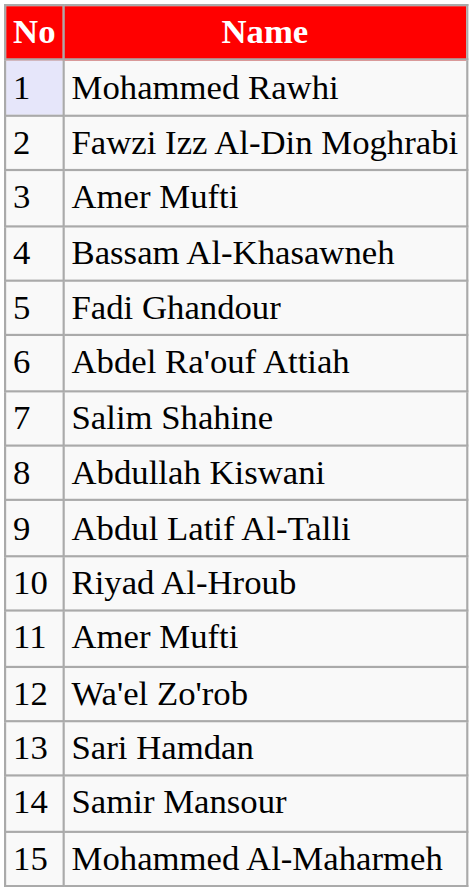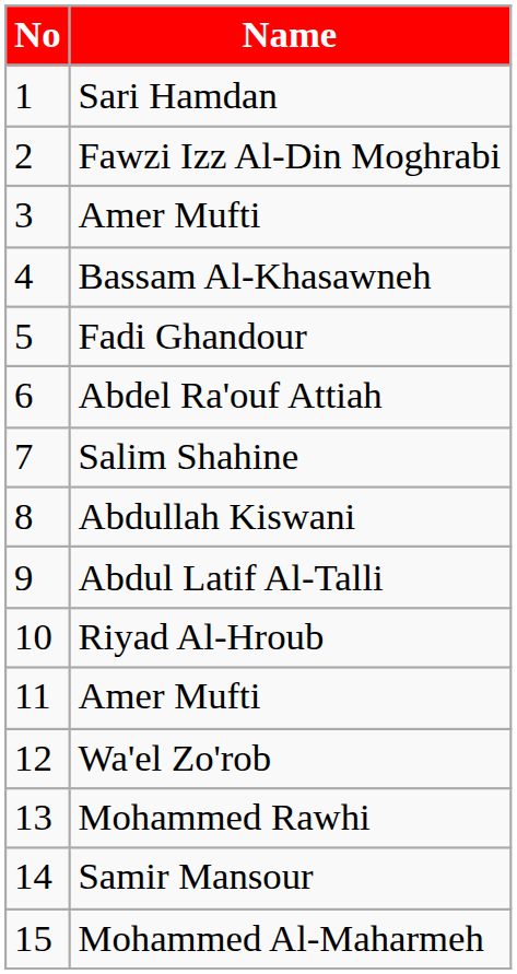row 2 | No: lavender background -> no background
row 2 | Name: Mohammed Rawhi -> Sari Hamdan
row 14 | Name: Sari Hamdan -> Mohammed Rawhi
